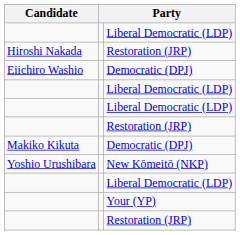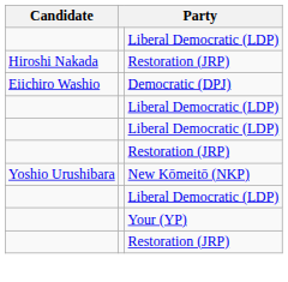- row: Makiko Kikuta | Democratic (DPJ)
